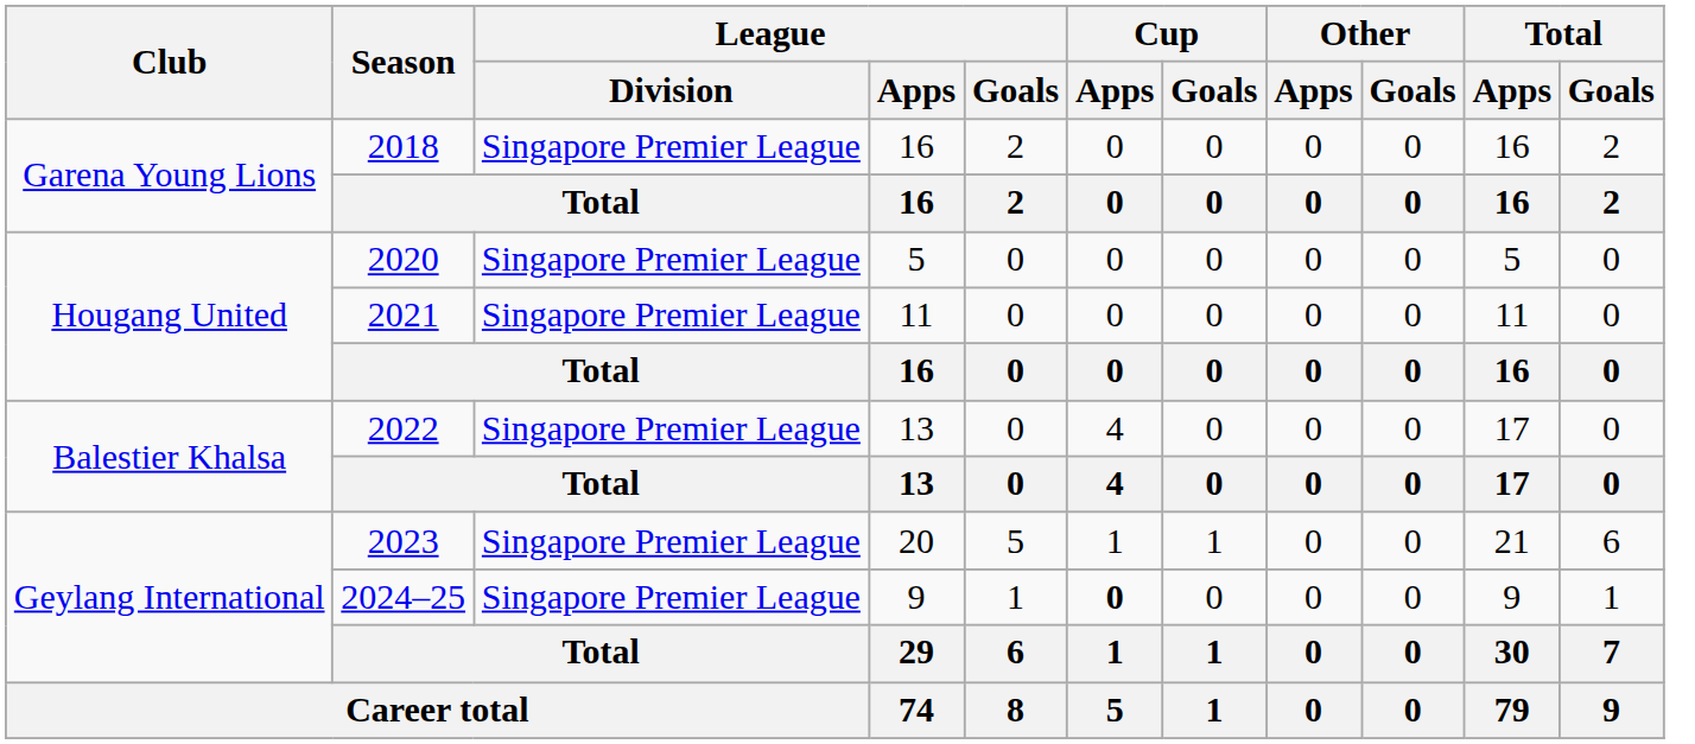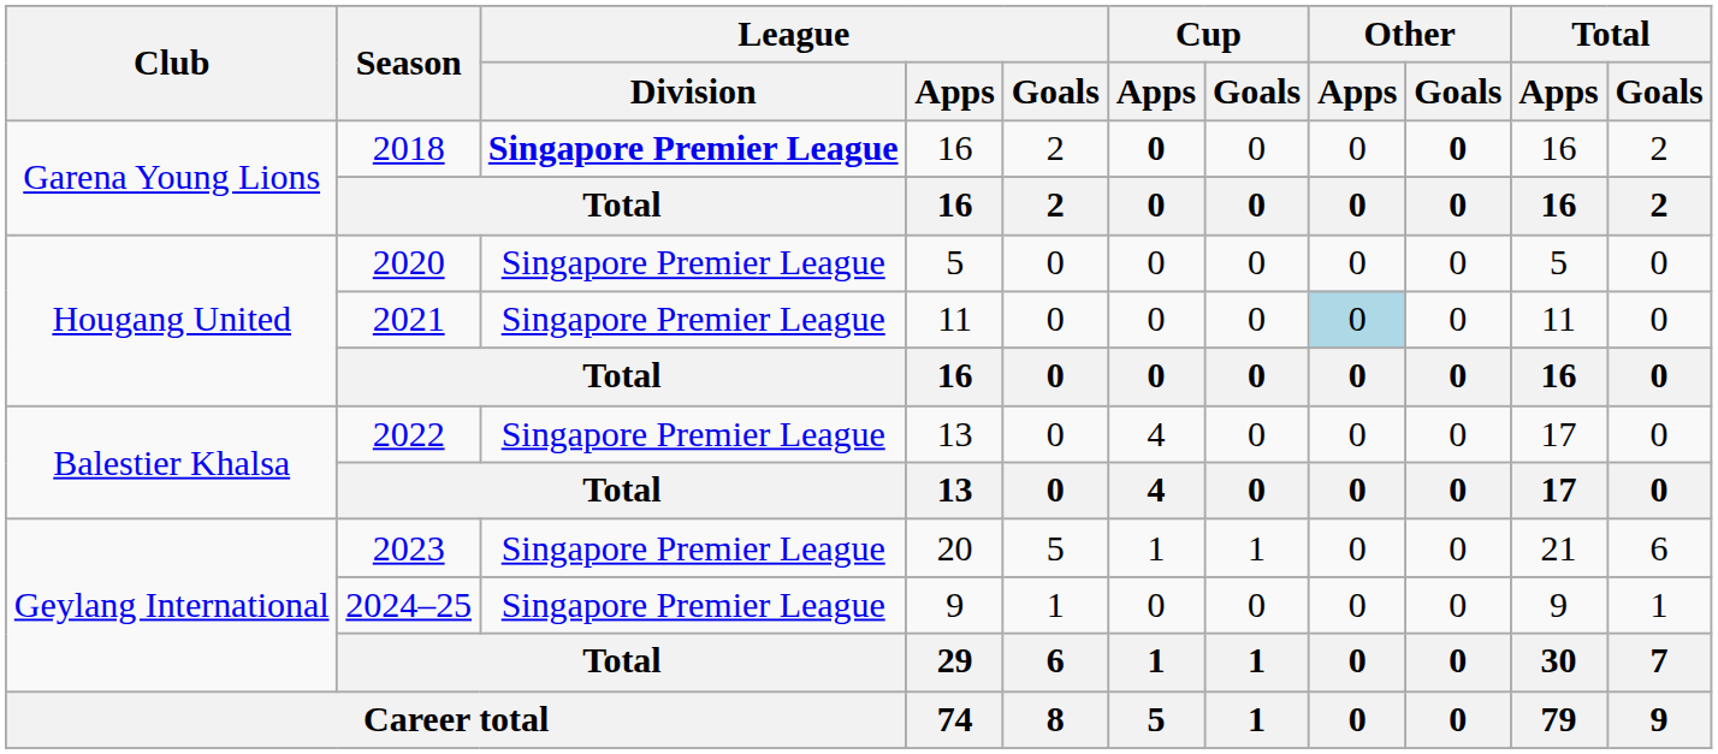2018 | League / Division: normal -> bold
2018 | Cup / Apps: normal -> bold
2018 | Other / Goals: normal -> bold
2021 | Other / Apps: no background -> lightblue background
2024–25 | Cup / Apps: bold -> normal
